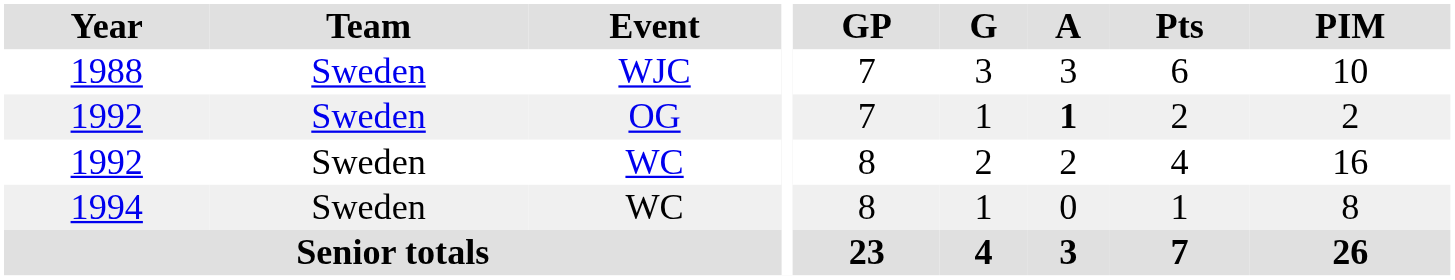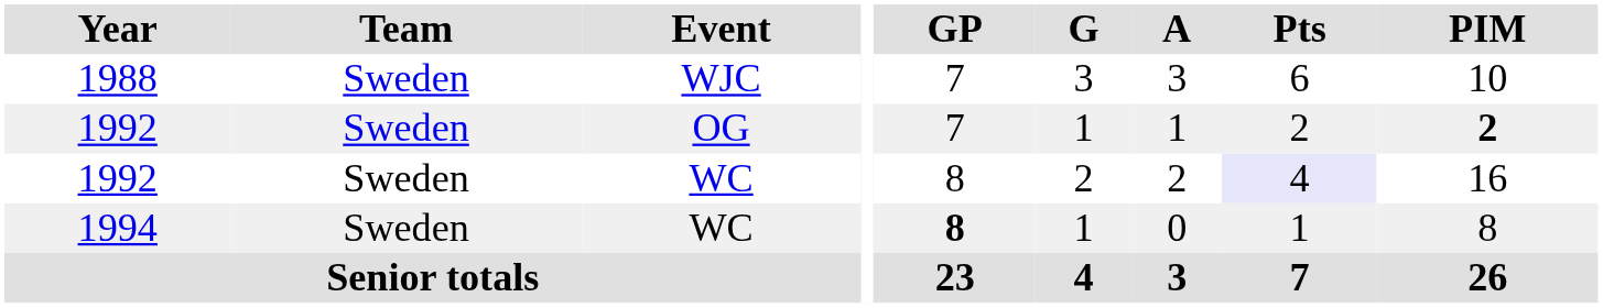1992 / OG | A: bold -> normal
1992 / OG | PIM: normal -> bold
1992 / WC | Pts: no background -> lavender background
1994 | GP: normal -> bold
